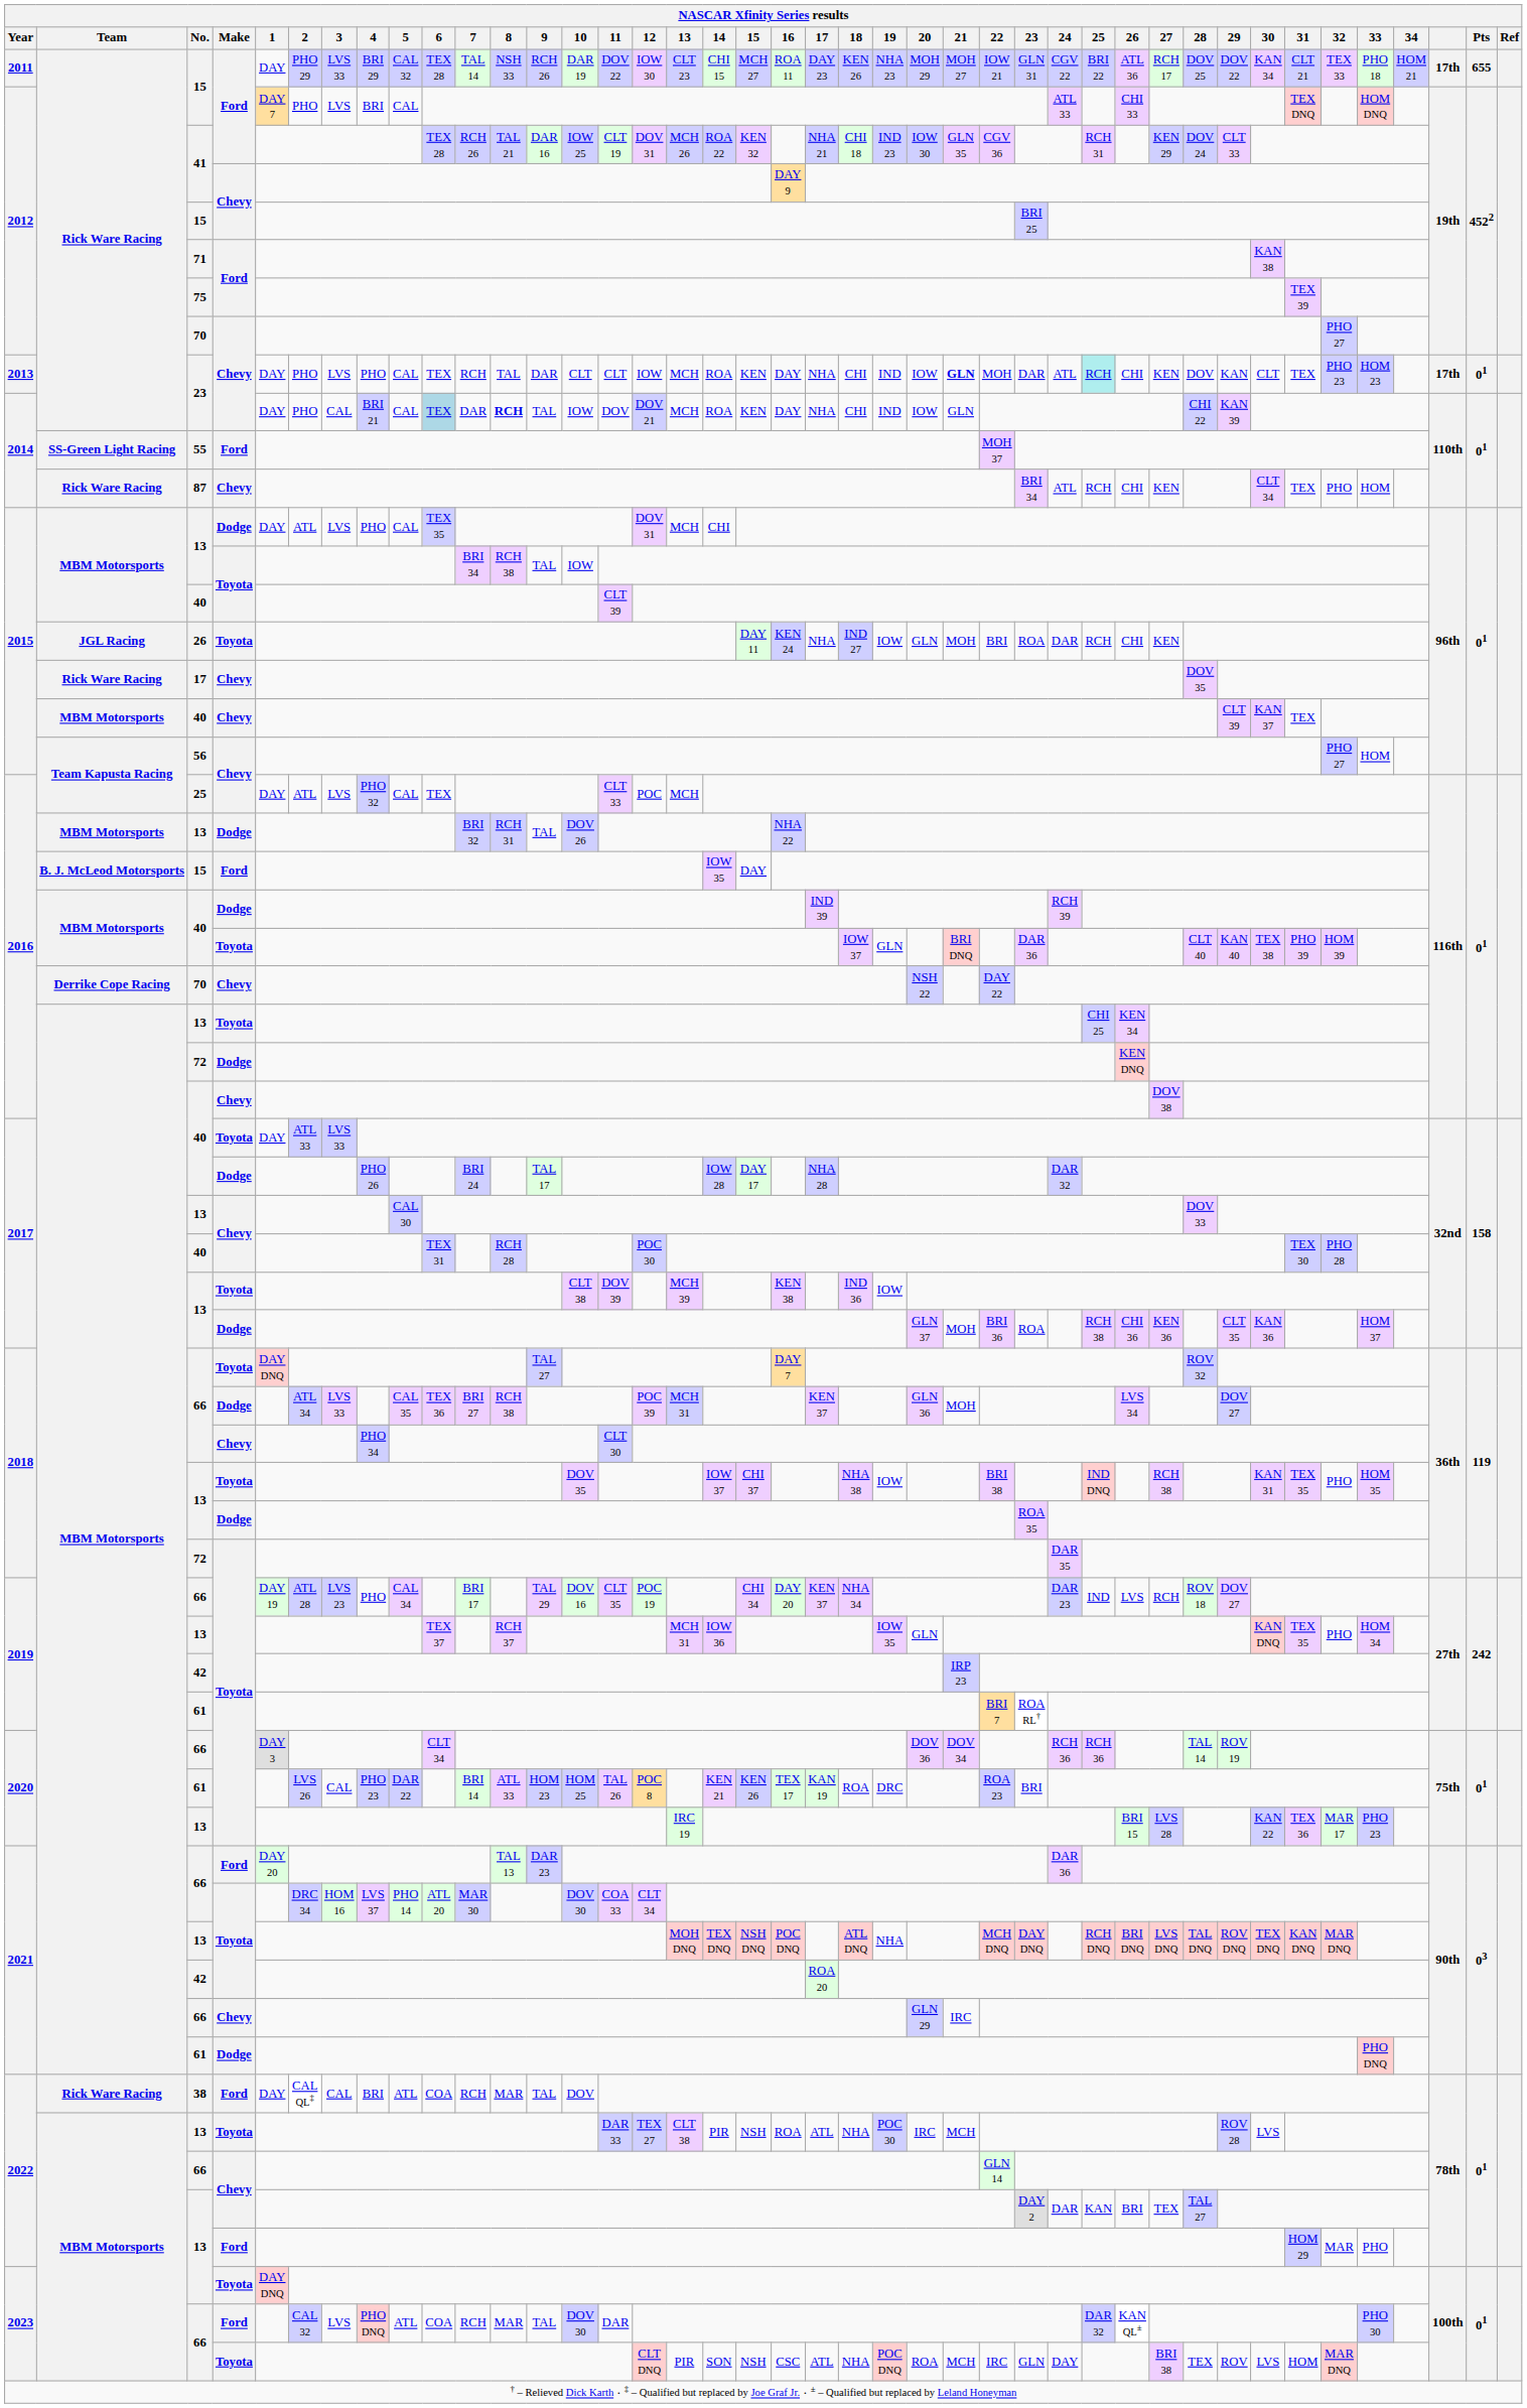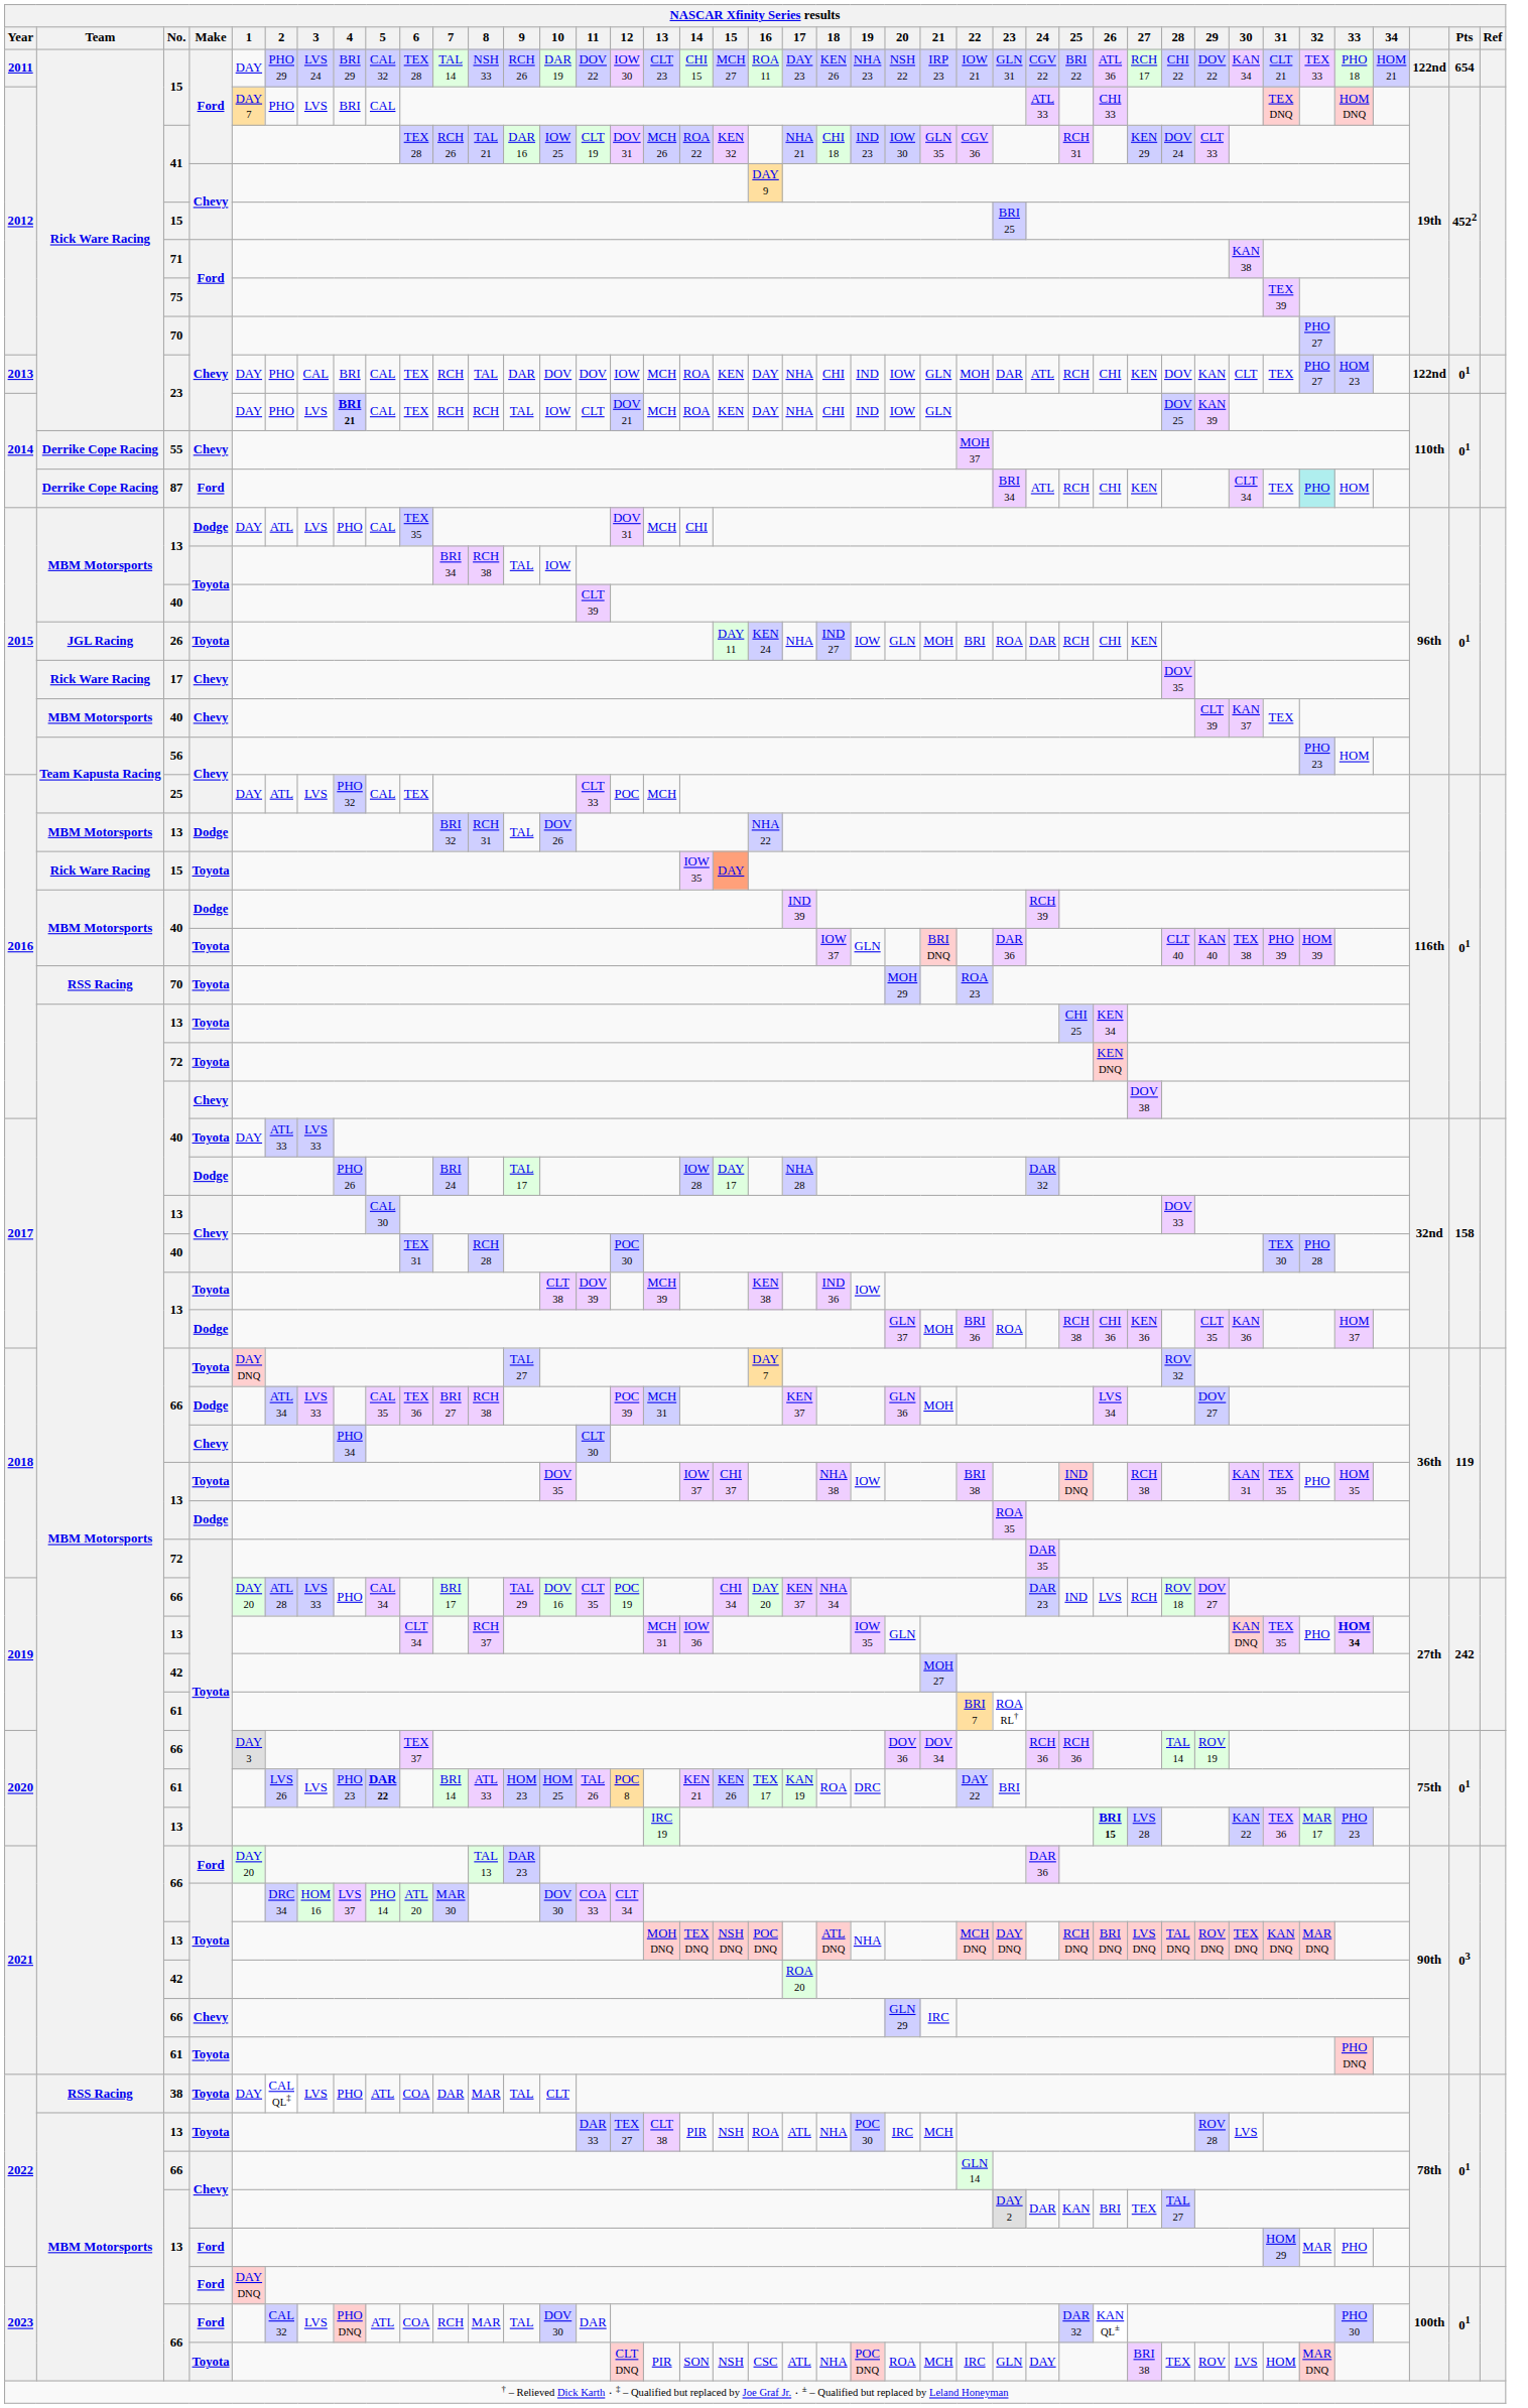2011 / 15 | NASCAR Xfinity Series results / 3: LVS 33 -> LVS 24
2011 / 15 | NASCAR Xfinity Series results / 20: MOH 29 -> NSH 22
2011 / 15 | NASCAR Xfinity Series results / 21: MOH 27 -> IRP 23
2011 / 15 | NASCAR Xfinity Series results / 28: DOV 25 -> CHI 22
2011 / 15 | NASCAR Xfinity Series results: 17th -> 122nd
2011 / 15 | NASCAR Xfinity Series results / Pts: 655 -> 654
2013 / 23 | NASCAR Xfinity Series results / 3: LVS -> CAL
2013 / 23 | NASCAR Xfinity Series results / 4: PHO -> BRI
2013 / 23 | NASCAR Xfinity Series results / 10: CLT -> DOV
2013 / 23 | NASCAR Xfinity Series results / 11: CLT -> DOV
2013 / 23 | NASCAR Xfinity Series results / 21: bold -> normal
2013 / 23 | NASCAR Xfinity Series results / 25: paleturquoise background -> no background
2013 / 23 | NASCAR Xfinity Series results / 32: PHO 23 -> PHO 27
2013 / 23 | NASCAR Xfinity Series results: 17th -> 122nd
2014 / 23 | NASCAR Xfinity Series results / 3: CAL -> LVS
2014 / 23 | NASCAR Xfinity Series results / 4: normal -> bold
2014 / 23 | NASCAR Xfinity Series results / 6: lightblue background -> no background
2014 / 23 | NASCAR Xfinity Series results / 7: DAR -> RCH
2014 / 23 | NASCAR Xfinity Series results / 8: bold -> normal
2014 / 23 | NASCAR Xfinity Series results / 11: DOV -> CLT
2014 / 23 | NASCAR Xfinity Series results / 28: CHI 22 -> DOV 25
55 | NASCAR Xfinity Series results / Team: SS-Green Light Racing -> Derrike Cope Racing
55 | NASCAR Xfinity Series results / Make: Ford -> Chevy
87 | NASCAR Xfinity Series results / Team: Rick Ware Racing -> Derrike Cope Racing
87 | NASCAR Xfinity Series results / Make: Chevy -> Ford
87 | NASCAR Xfinity Series results / 32: no background -> paleturquoise background
56 | NASCAR Xfinity Series results / 32: PHO 27 -> PHO 23
2016 / 15 | NASCAR Xfinity Series results / Team: B. J. McLeod Motorsports -> Rick Ware Racing
2016 / 15 | NASCAR Xfinity Series results / Make: Ford -> Toyota
2016 / 15 | NASCAR Xfinity Series results / 15: no background -> lightsalmon background
2016 / 70 | NASCAR Xfinity Series results / Team: Derrike Cope Racing -> RSS Racing
2016 / 70 | NASCAR Xfinity Series results / Make: Chevy -> Toyota
2016 / 70 | NASCAR Xfinity Series results / 20: NSH 22 -> MOH 29
2016 / 70 | NASCAR Xfinity Series results / 22: DAY 22 -> ROA 23
2016 / 72 | NASCAR Xfinity Series results / Make: Dodge -> Toyota
2019 / 66 | NASCAR Xfinity Series results / 1: DAY 19 -> DAY 20
2019 / 66 | NASCAR Xfinity Series results / 3: LVS 23 -> LVS 33
2019 / 13 | NASCAR Xfinity Series results / 6: TEX 37 -> CLT 34
2019 / 13 | NASCAR Xfinity Series results / 33: normal -> bold
2019 / 42 | NASCAR Xfinity Series results / 21: IRP 23 -> MOH 27
2020 / 66 | NASCAR Xfinity Series results / 6: CLT 34 -> TEX 37
2020 / 61 | NASCAR Xfinity Series results / 3: CAL -> LVS
2020 / 61 | NASCAR Xfinity Series results / 5: normal -> bold
2020 / 61 | NASCAR Xfinity Series results / 22: ROA 23 -> DAY 22
2020 / 13 | NASCAR Xfinity Series results / 26: normal -> bold
2021 / 61 | NASCAR Xfinity Series results / Make: Dodge -> Toyota
38 | NASCAR Xfinity Series results / Team: Rick Ware Racing -> RSS Racing
38 | NASCAR Xfinity Series results / Make: Ford -> Toyota
38 | NASCAR Xfinity Series results / 3: CAL -> LVS
38 | NASCAR Xfinity Series results / 4: BRI -> PHO
38 | NASCAR Xfinity Series results / 7: RCH -> DAR
38 | NASCAR Xfinity Series results / 10: DOV -> CLT
2023 / 13 | NASCAR Xfinity Series results / Make: Toyota -> Ford
